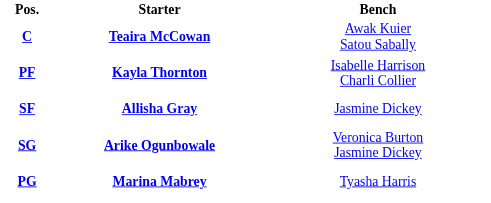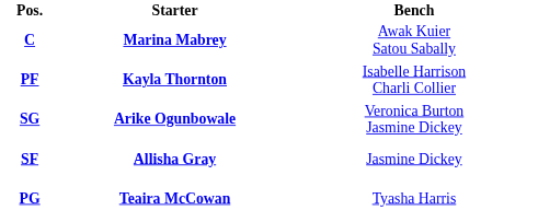C | Starter: Teaira McCowan -> Marina Mabrey
rows swapped: SF <-> SG
PG | Starter: Marina Mabrey -> Teaira McCowan
